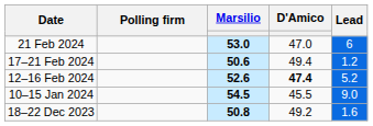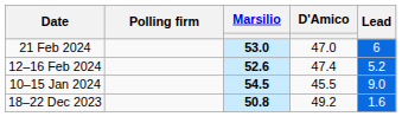- row: 17–21 Feb 2024 | 50.6 | 49.4 | 1.2
12–16 Feb 2024 | D'Amico: bold -> normal
